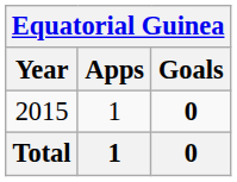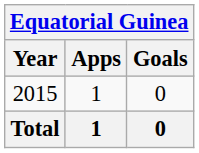2015 | Goals: bold -> normal
